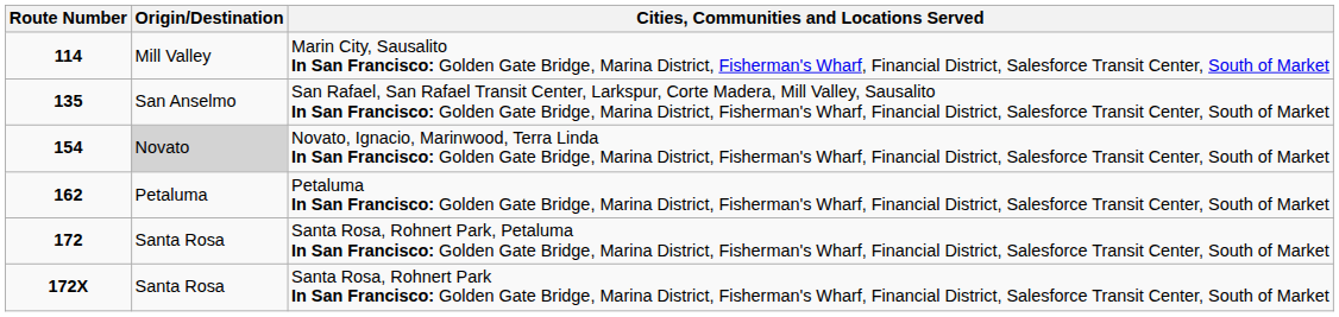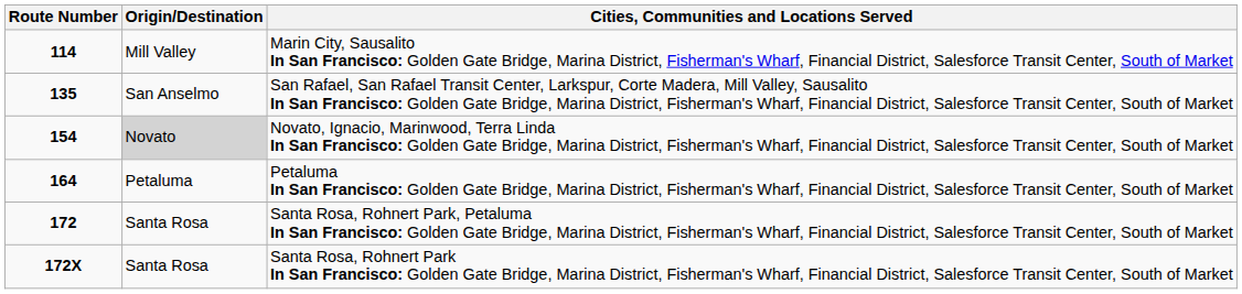row 5 | Route Number: 162 -> 164
